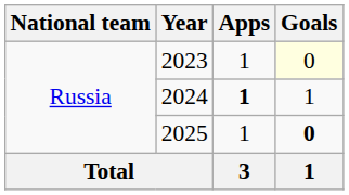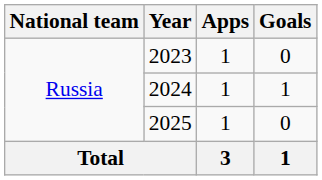2023 | Goals: lightyellow background -> no background
2024 | Apps: bold -> normal
2025 | Goals: bold -> normal
